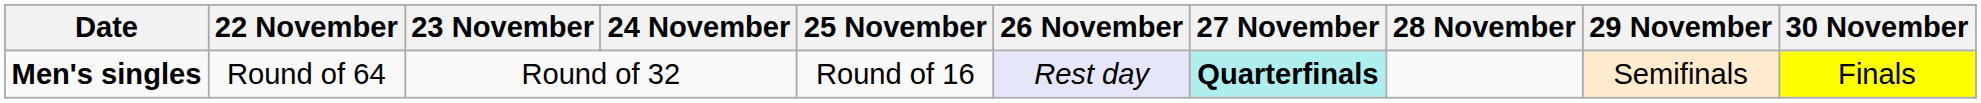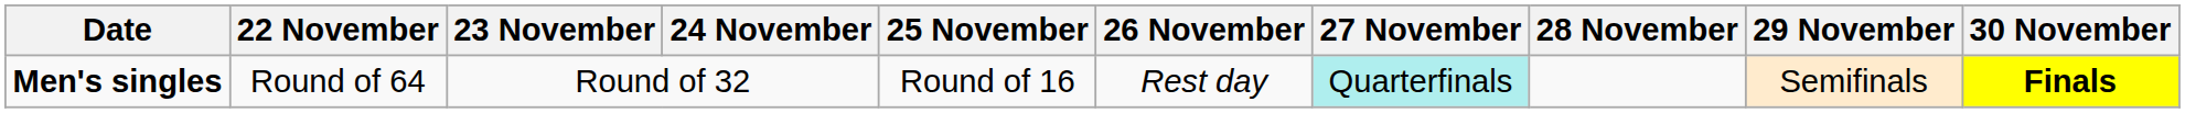Men's singles | 26 November: lavender background -> no background
Men's singles | 27 November: bold -> normal
Men's singles | 30 November: normal -> bold
